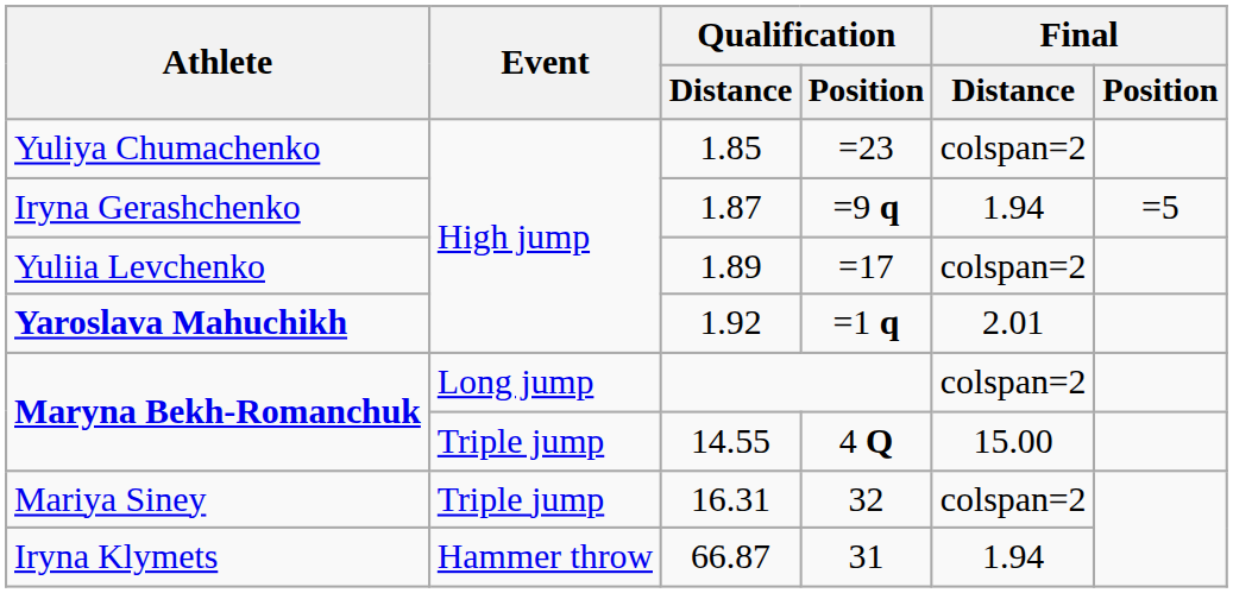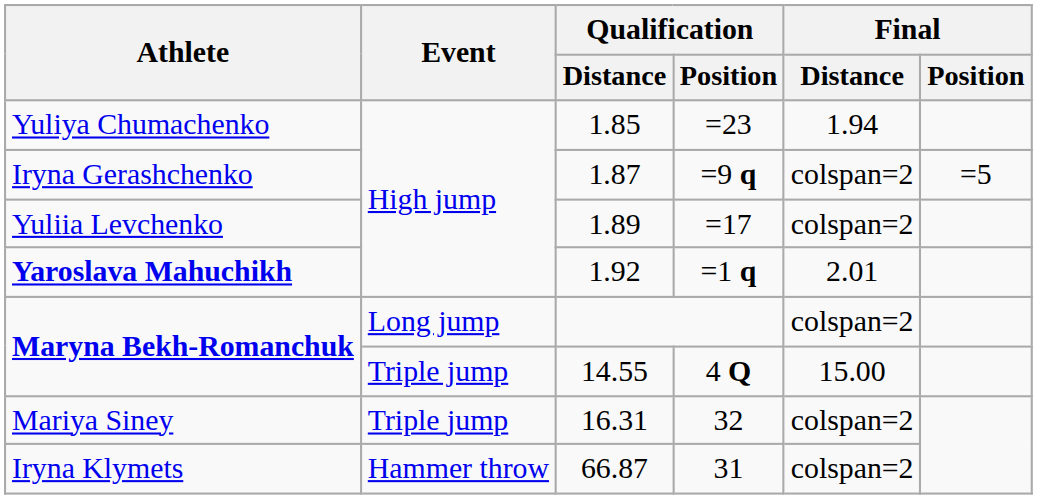=23 | Final / Distance: colspan=2 -> 1.94
=9 q | Final / Distance: 1.94 -> colspan=2
31 | Final / Distance: 1.94 -> colspan=2
